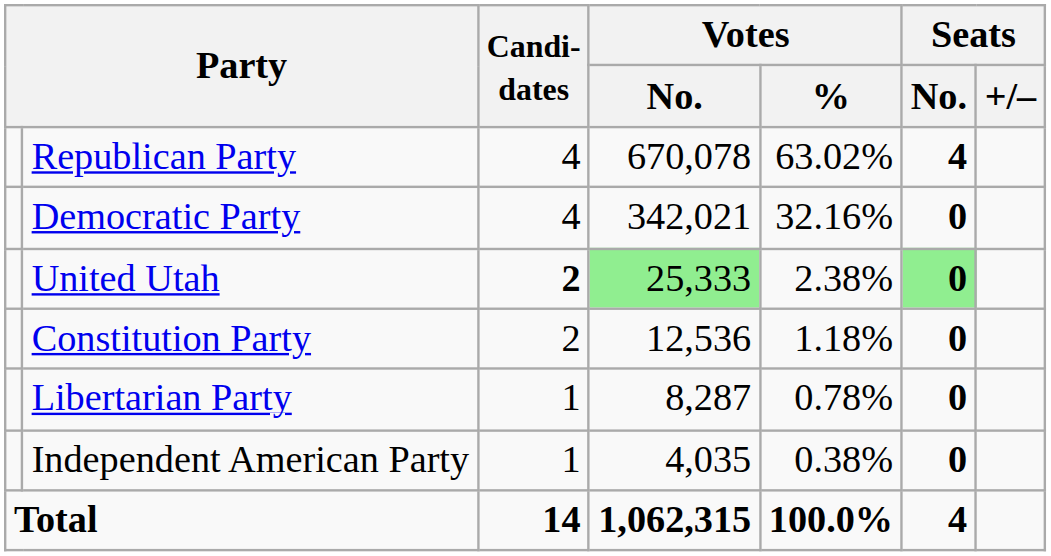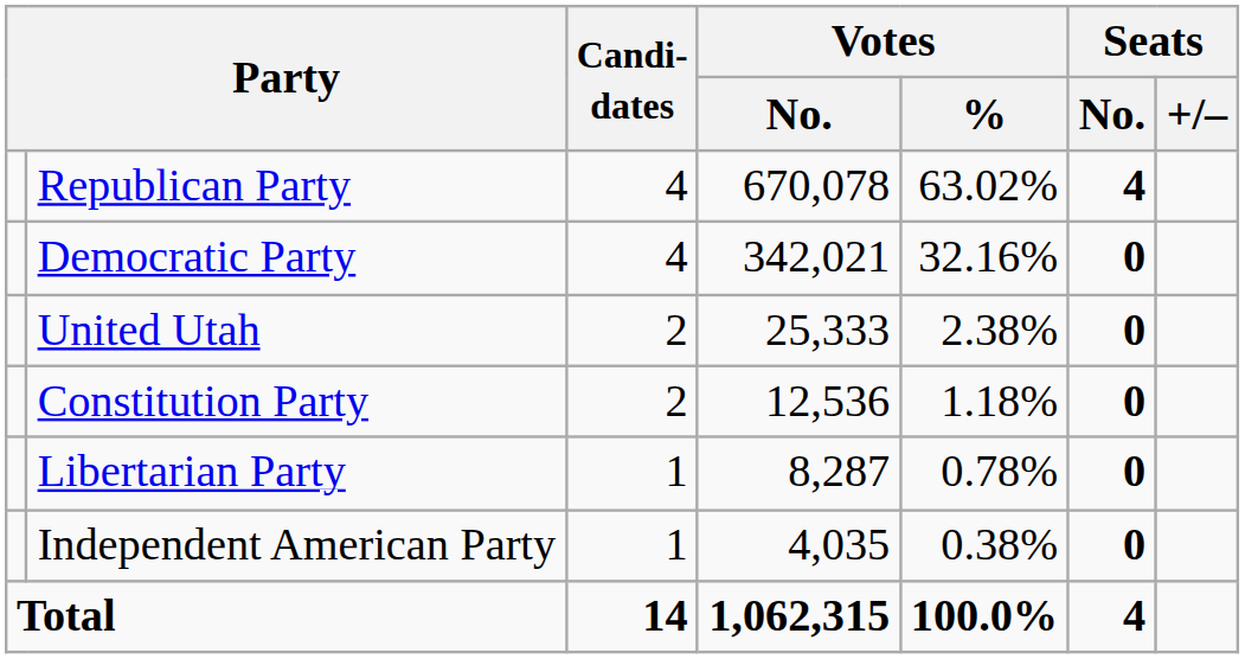United Utah | Candi- dates: bold -> normal
United Utah | Votes / No.: lightgreen background -> no background
United Utah | Seats / No.: lightgreen background -> no background
